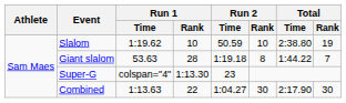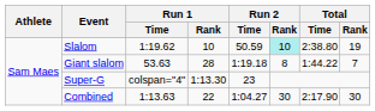Slalom | Run 2 / Rank: no background -> paleturquoise background
